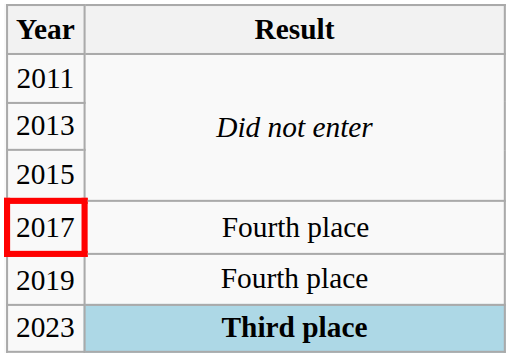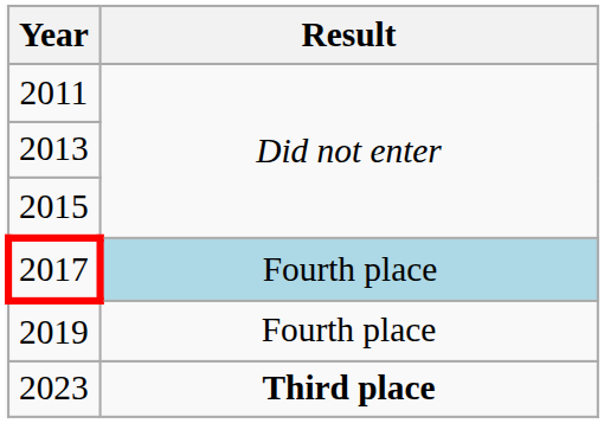2017 | Result: no background -> lightblue background
2023 | Result: lightblue background -> no background
